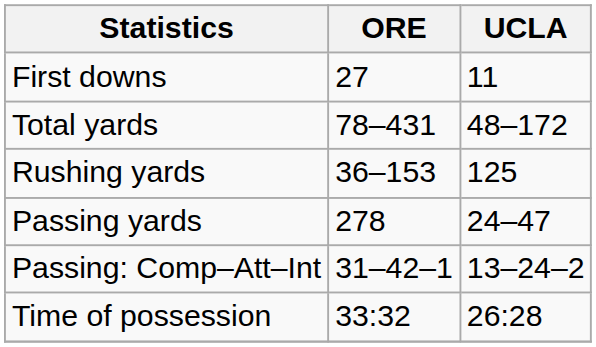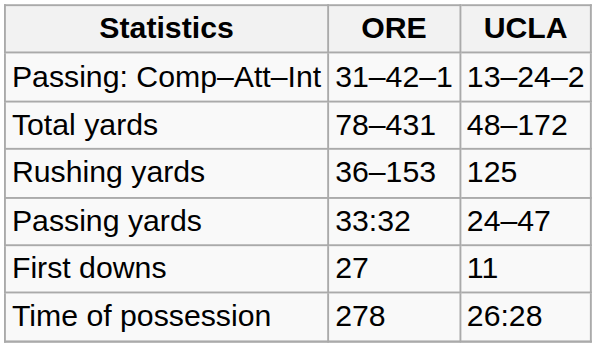rows swapped: First downs <-> Passing: Comp–Att–Int
Passing yards | ORE: 278 -> 33:32
Time of possession | ORE: 33:32 -> 278
